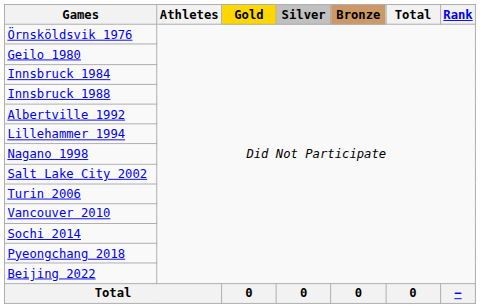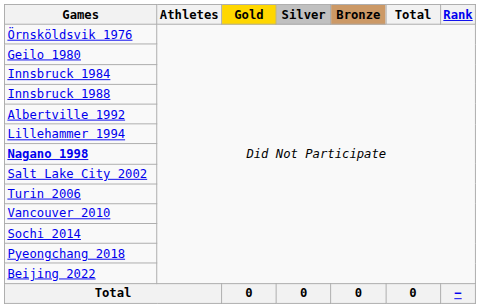Nagano 1998 | Games: normal -> bold
